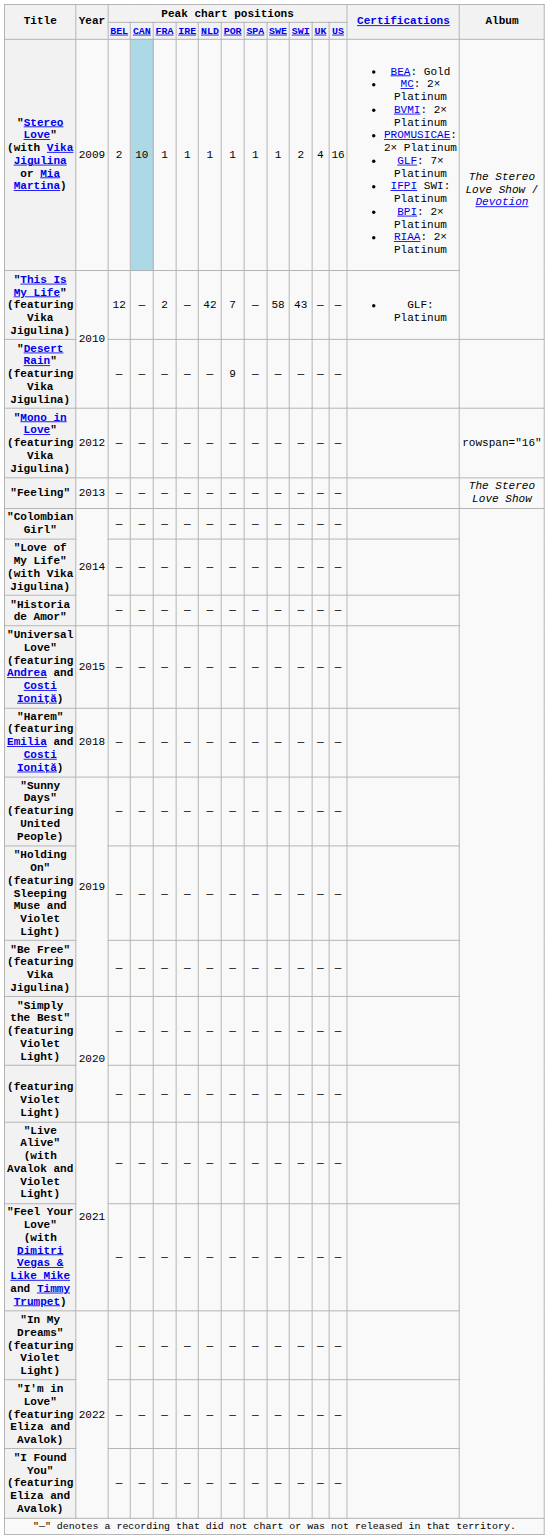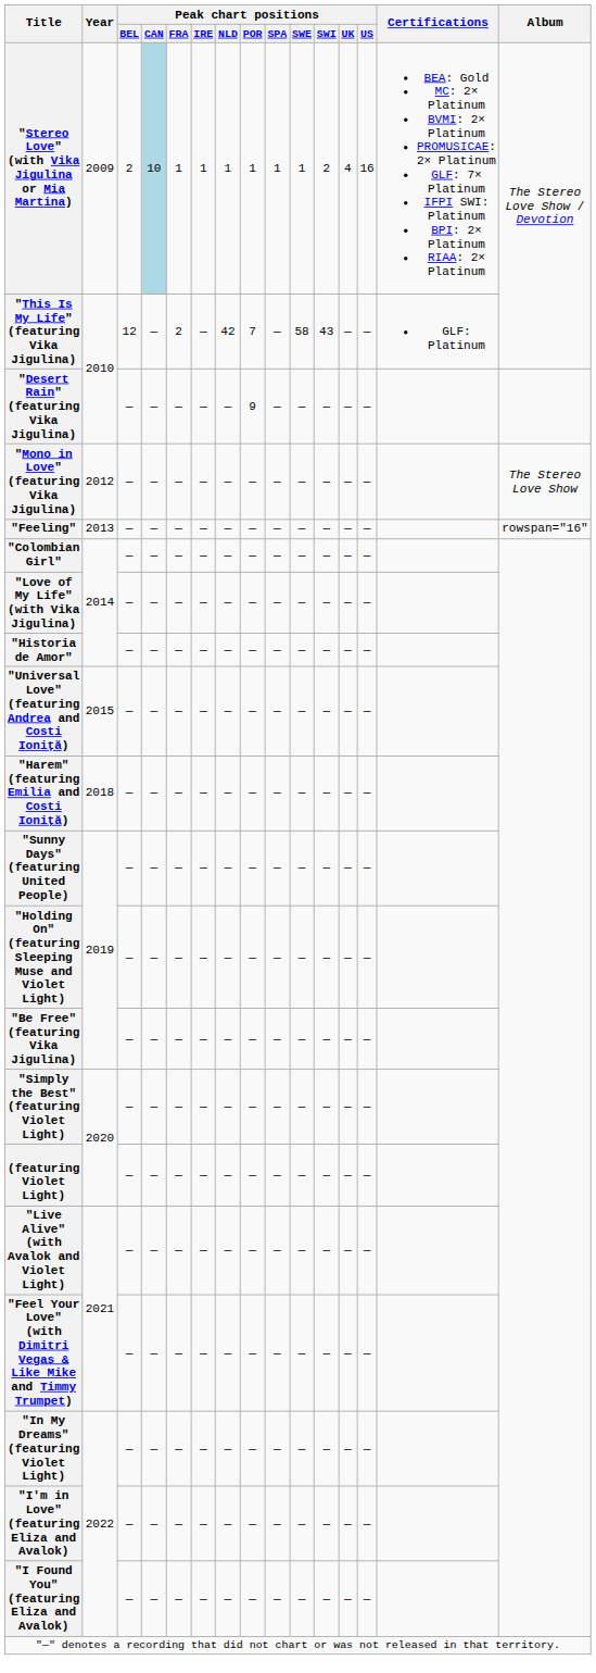"Mono in Love" (featuring Vika Jigulina) | Album: rowspan="16" -> The Stereo Love Show
"Feeling" | Album: The Stereo Love Show -> rowspan="16"
